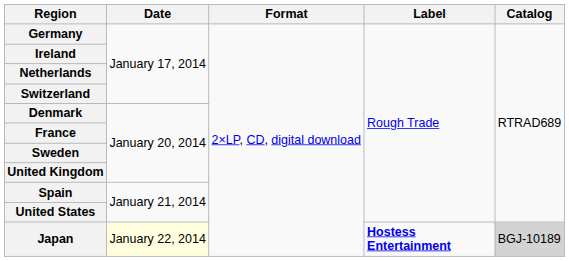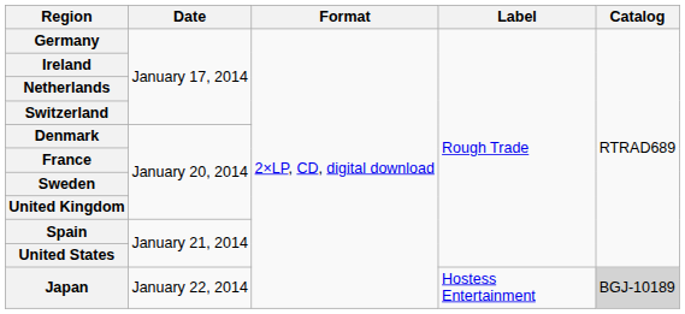Japan | Date: lightyellow background -> no background
Japan | Label: bold -> normal
